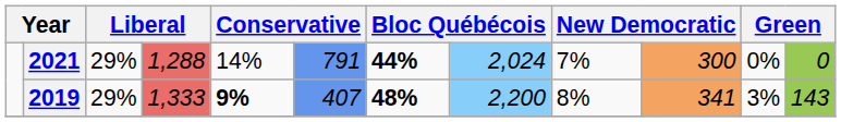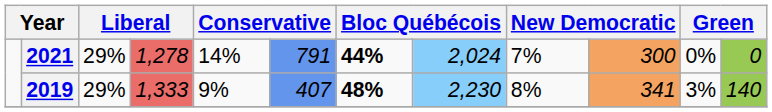2021 | column 4: 1,288 -> 1,278
2019 | column 5: bold -> normal
2019 | column 8: 2,200 -> 2,230
2019 | column 12: 143 -> 140
